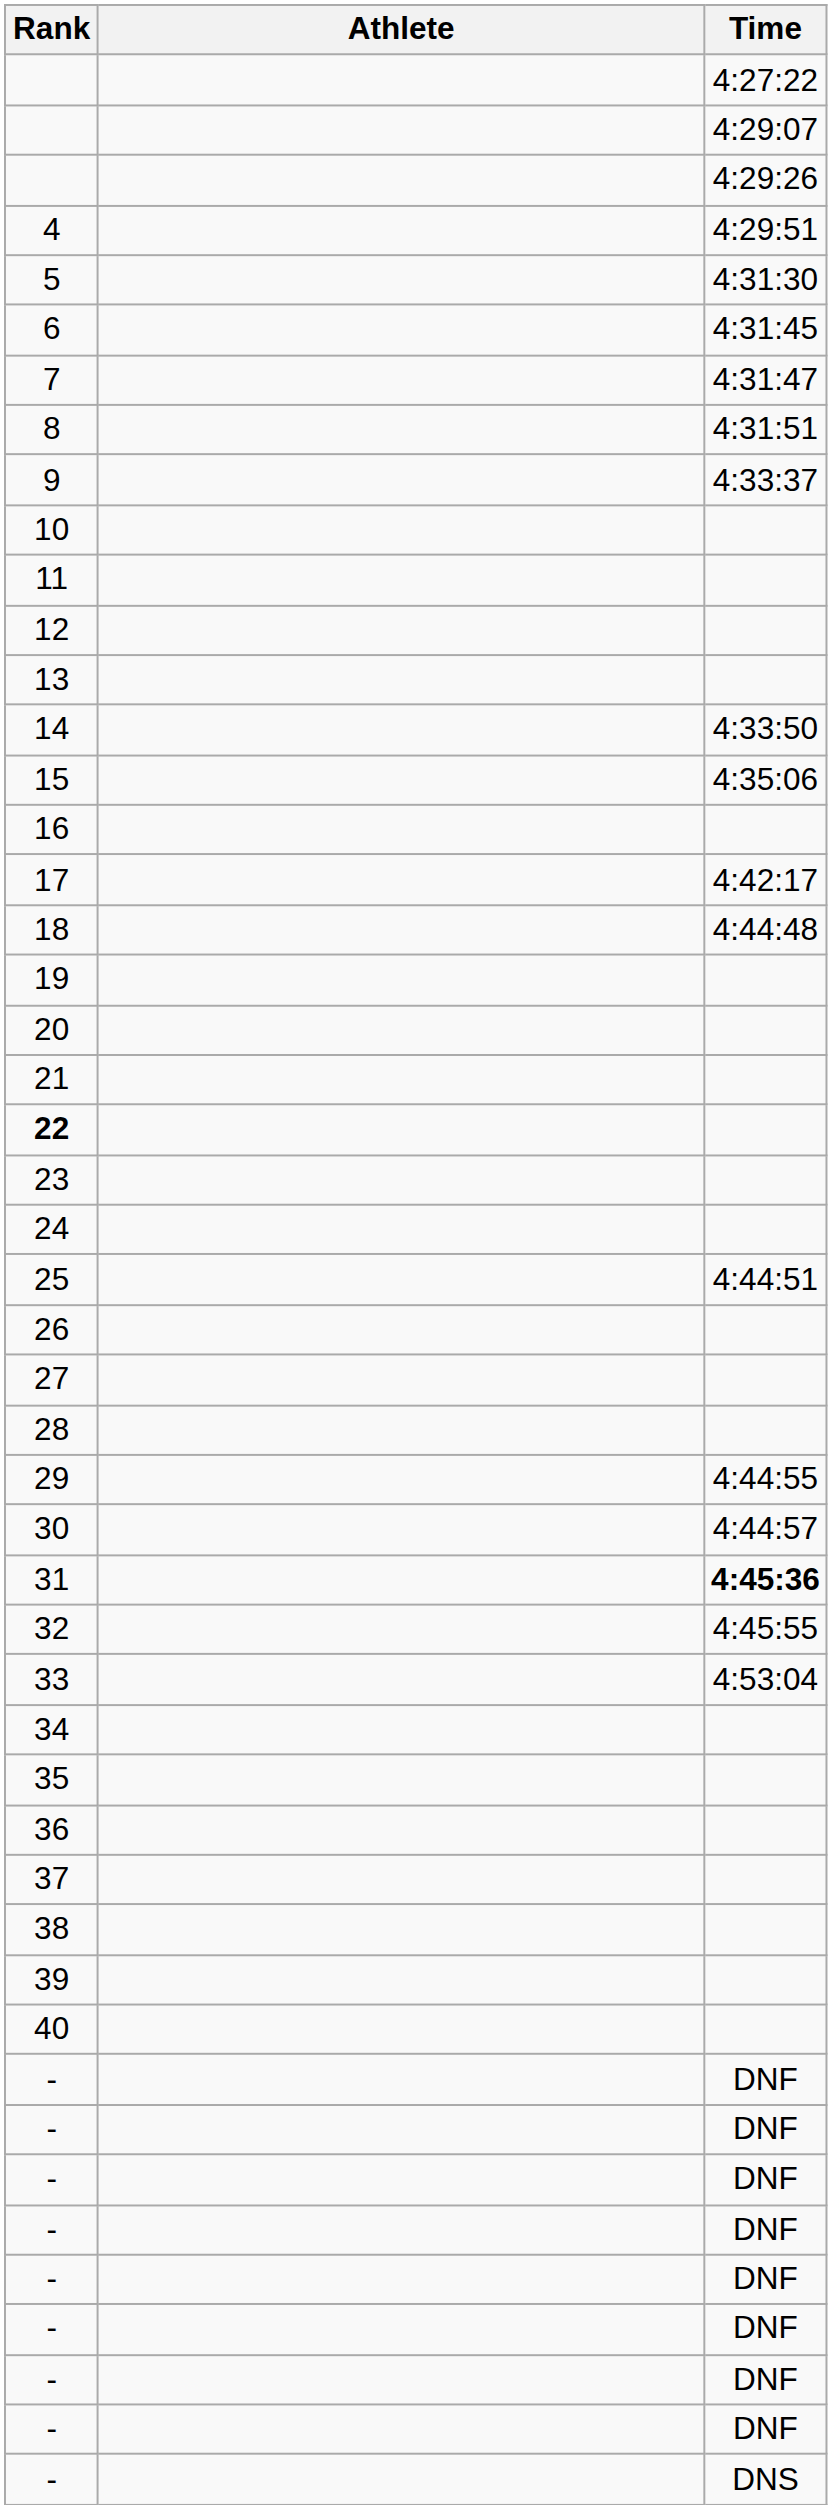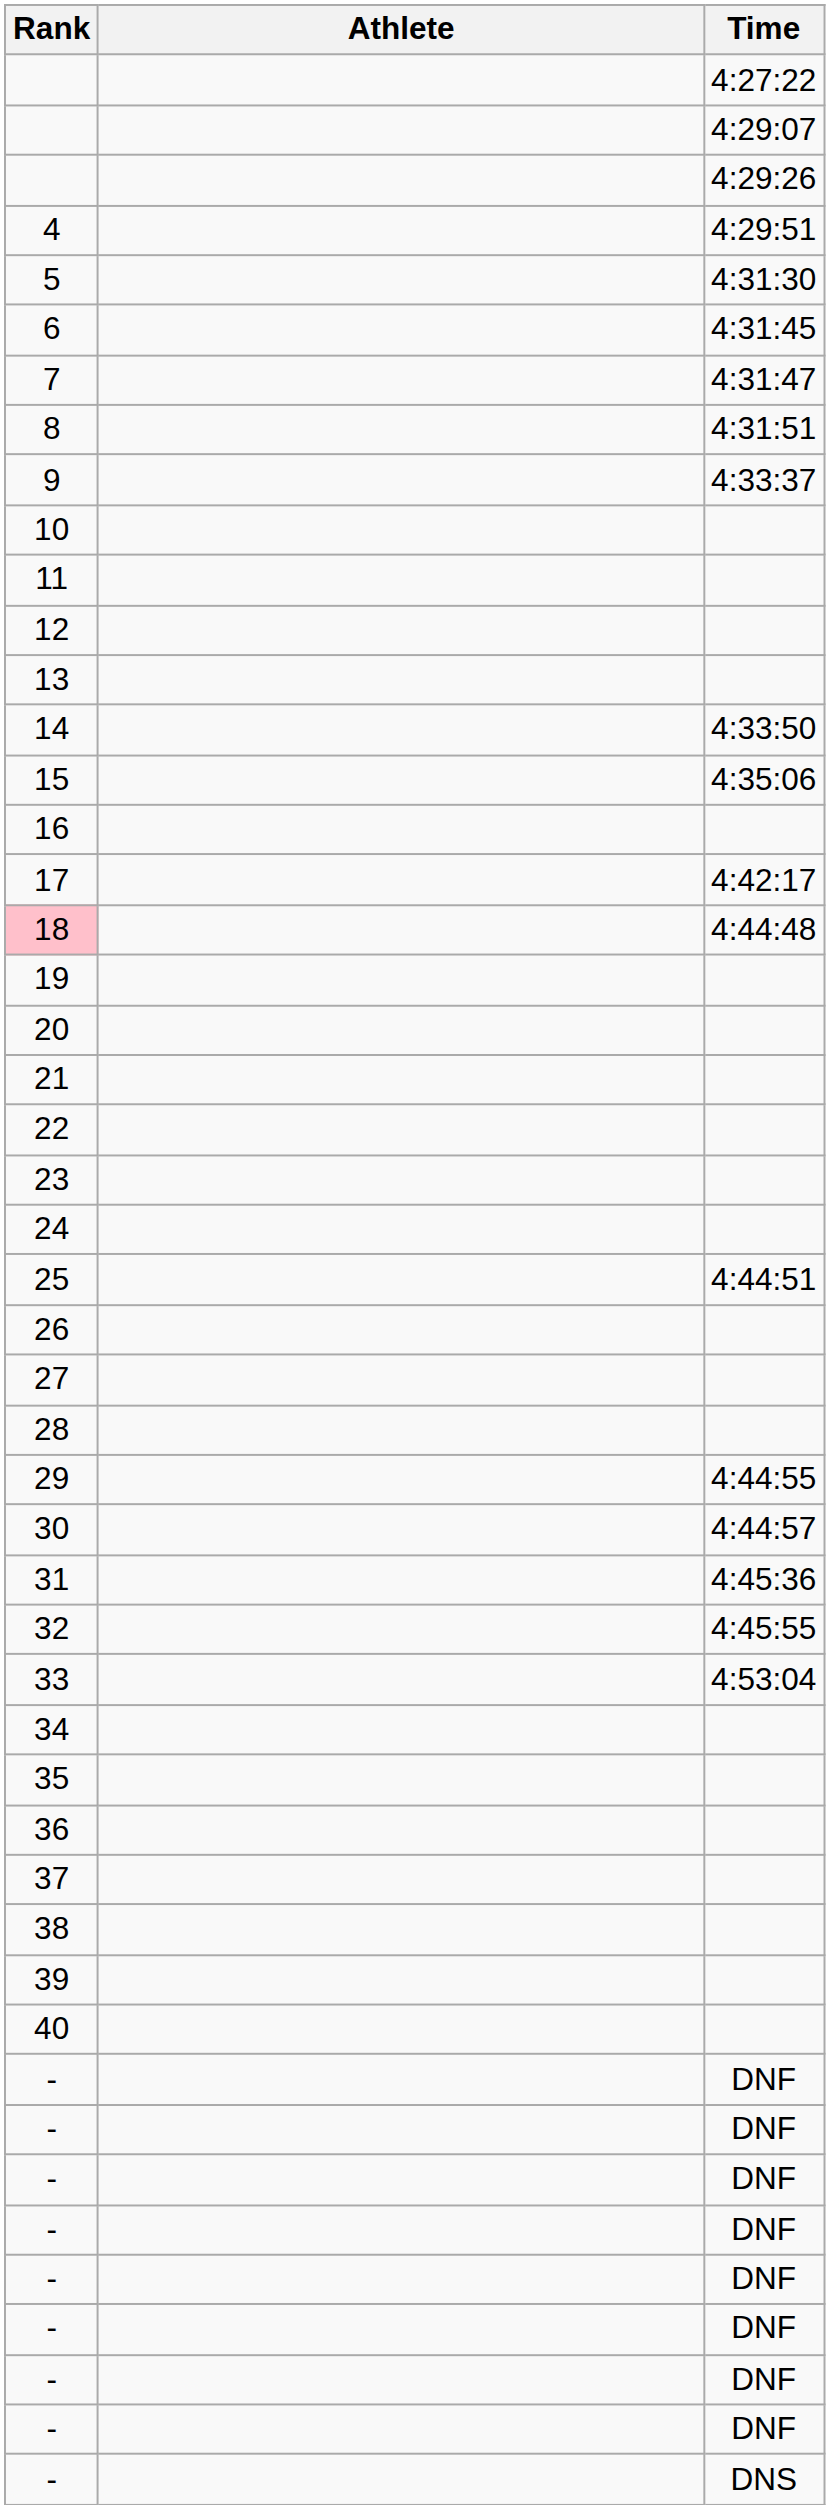18 | Rank: no background -> pink background
22 | Rank: bold -> normal
31 | Time: bold -> normal
